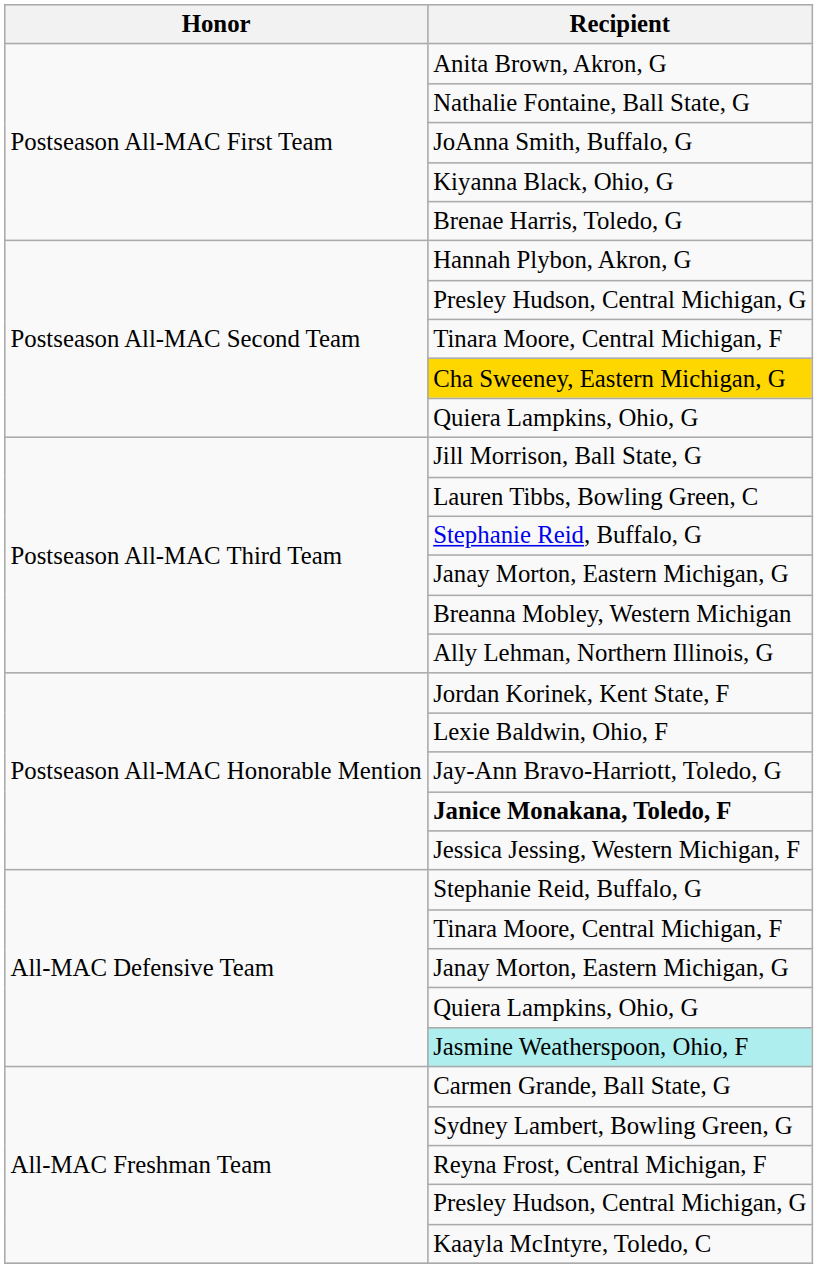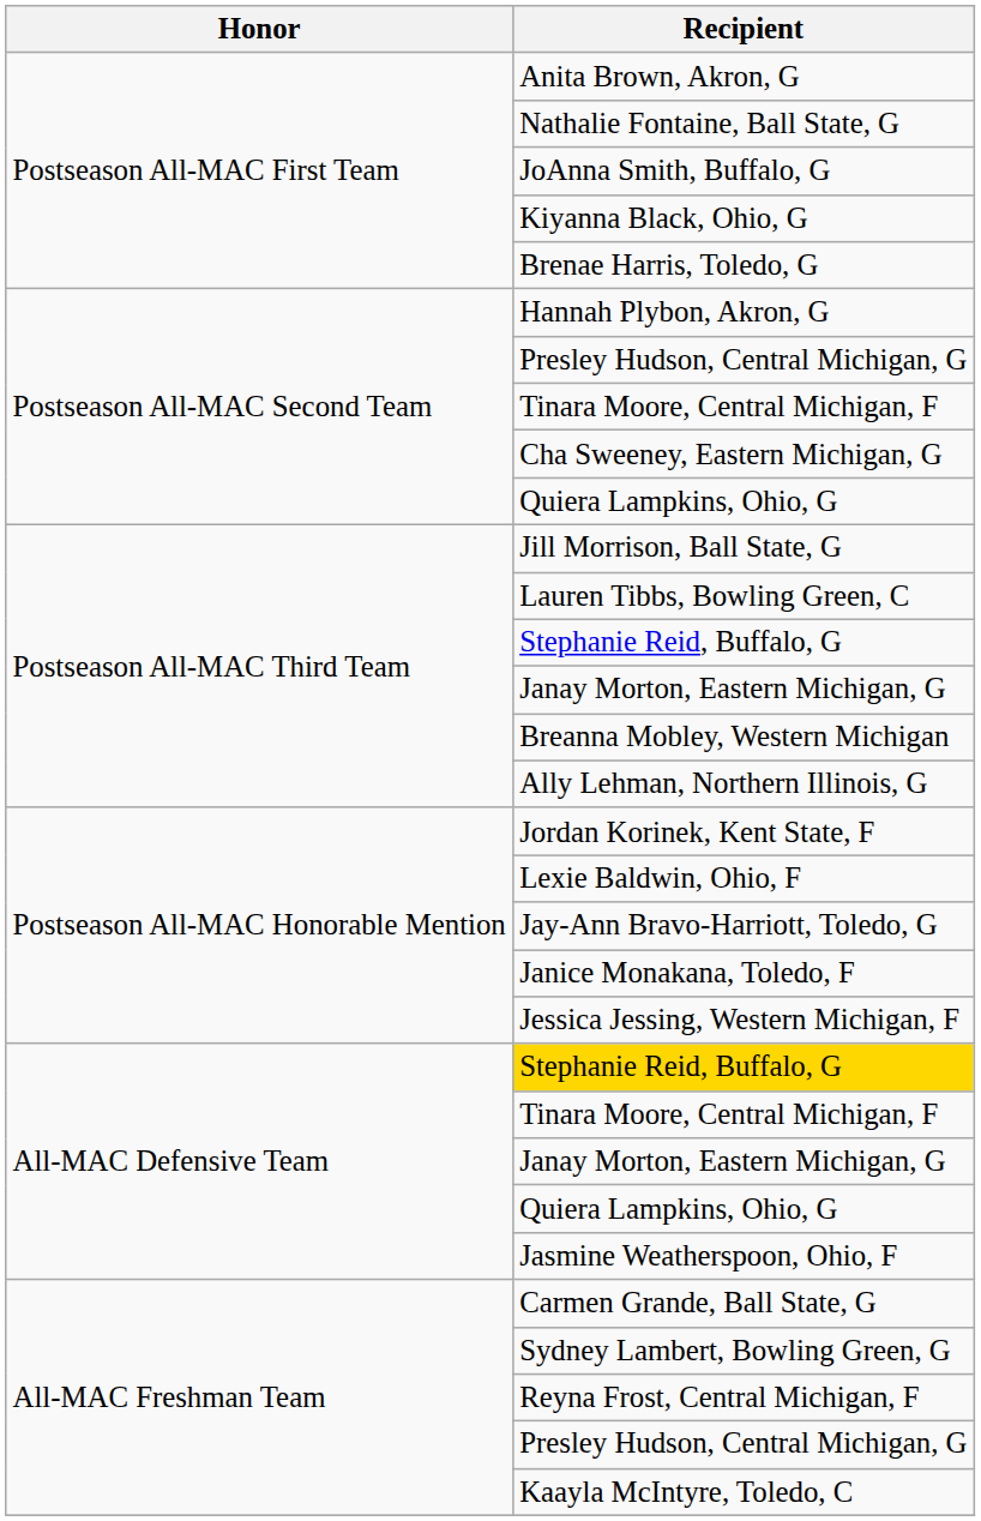row 10 | Recipient: gold background -> no background
row 21 | Recipient: bold -> normal
row 23 | Recipient: no background -> gold background
row 27 | Recipient: paleturquoise background -> no background
